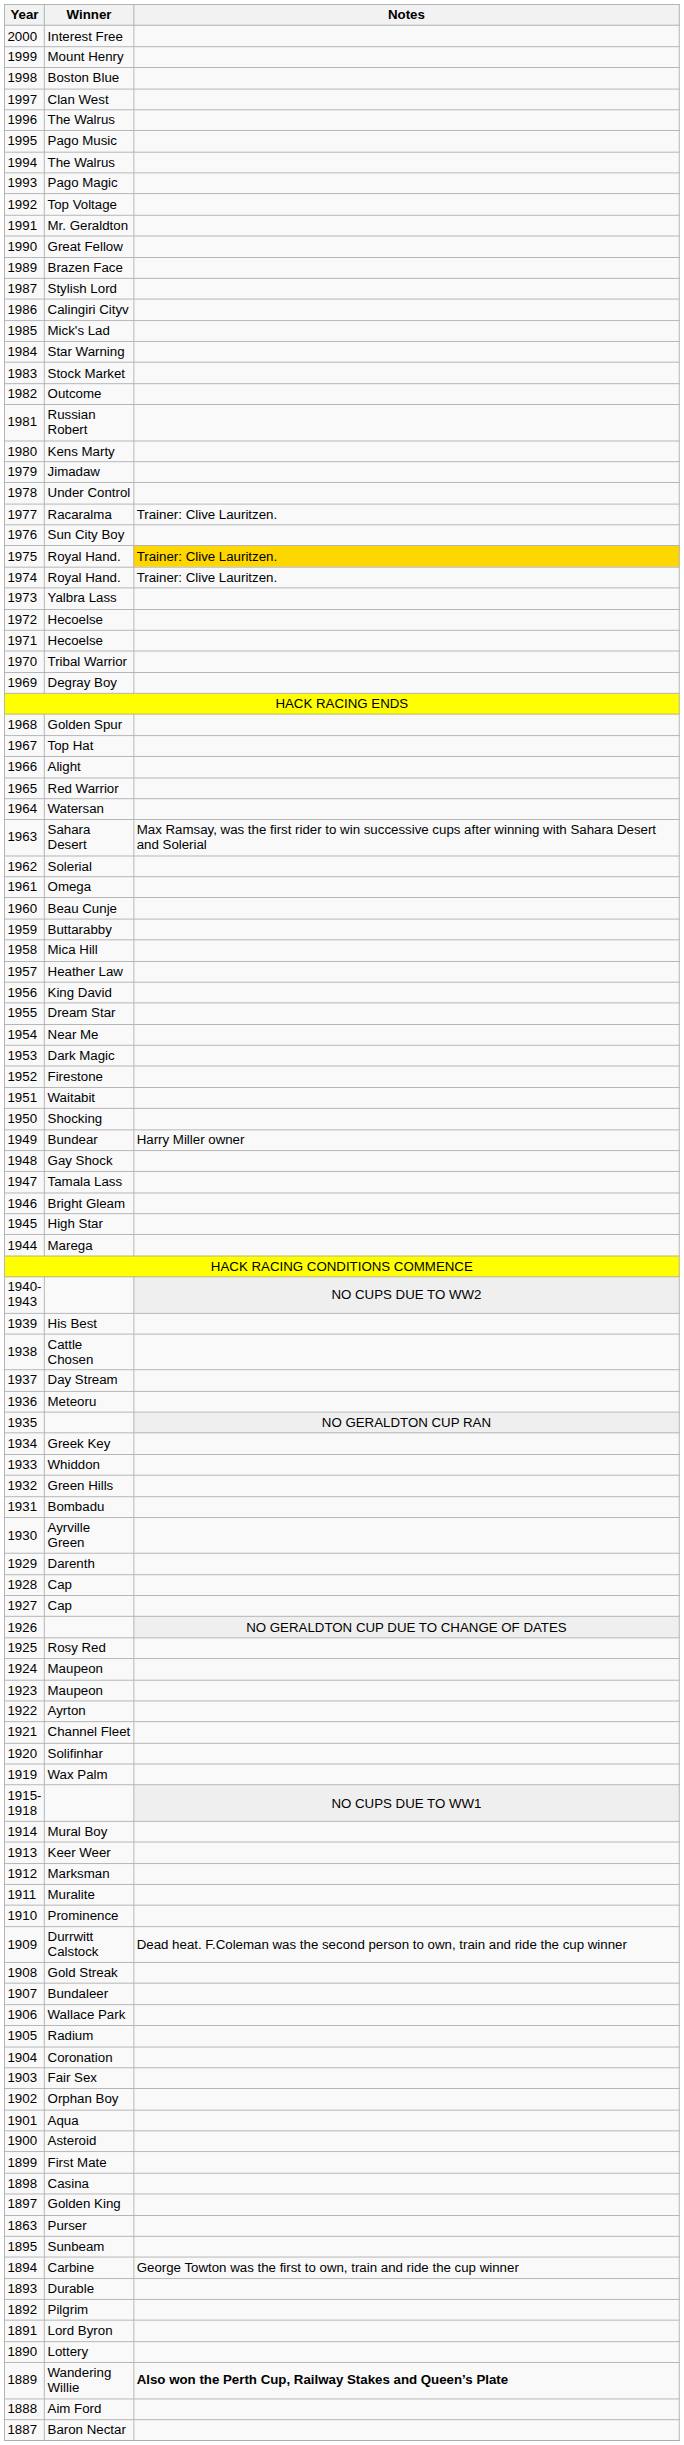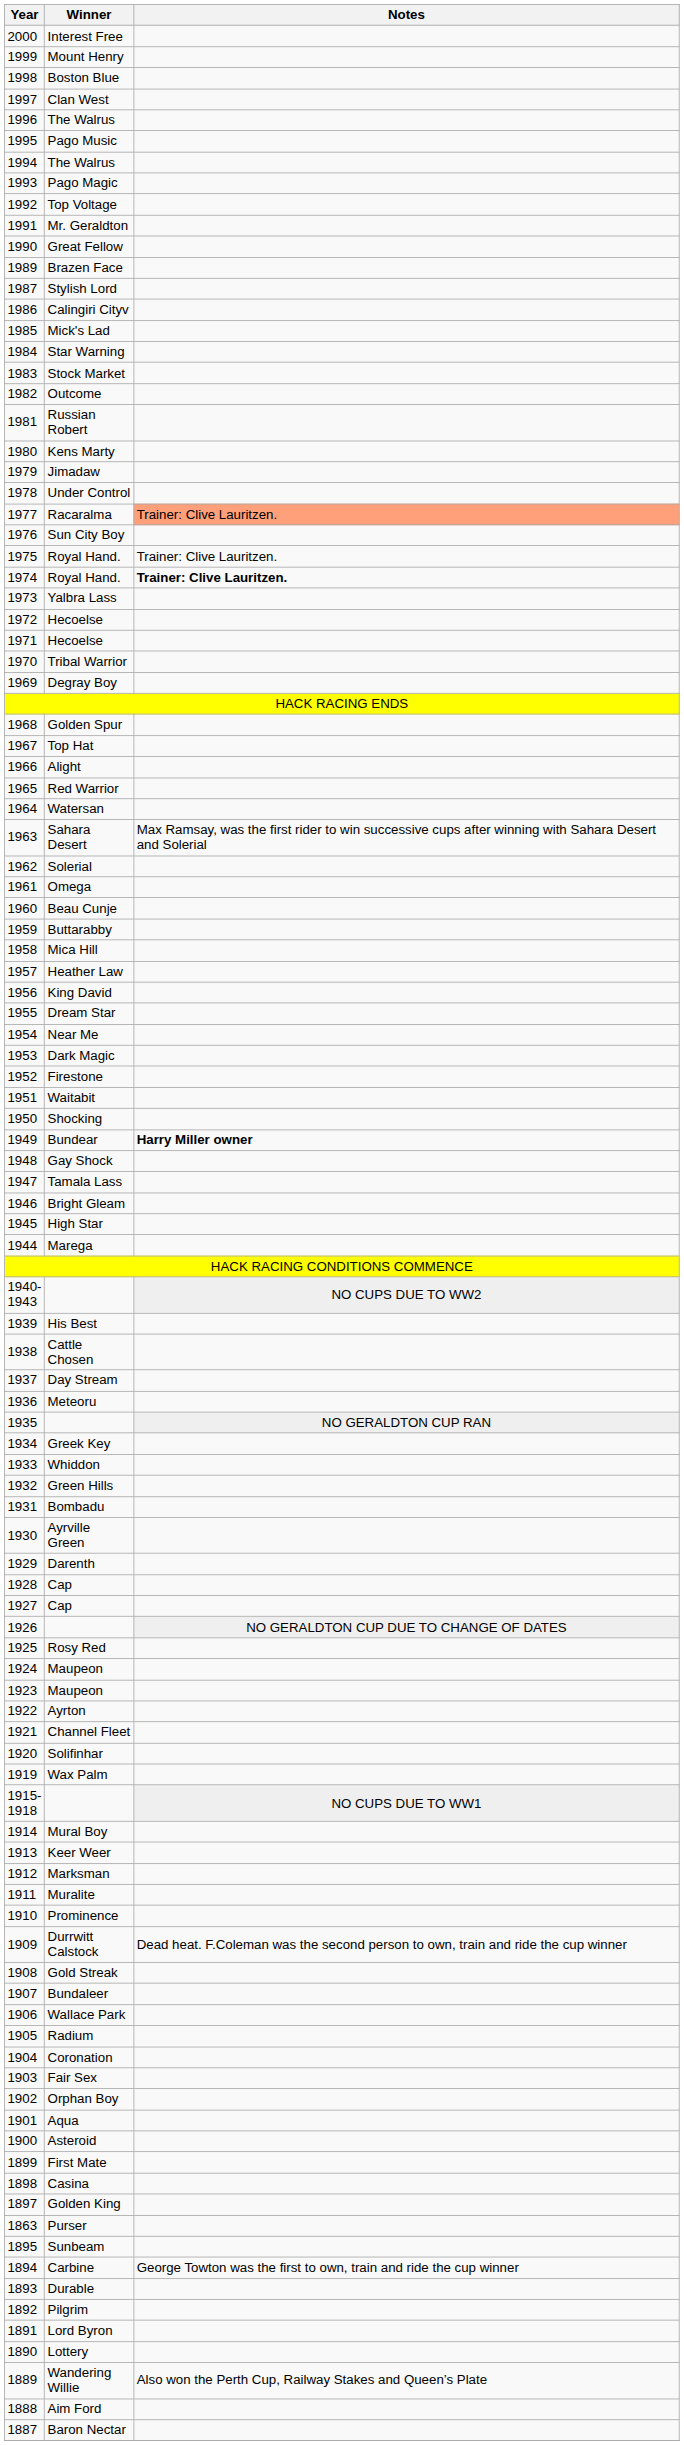Racaralma | Notes: no background -> lightsalmon background
1975 / Royal Hand. | Notes: gold background -> no background
1974 / Royal Hand. | Notes: normal -> bold
Bundear | Notes: normal -> bold
Wandering Willie | Notes: bold -> normal
